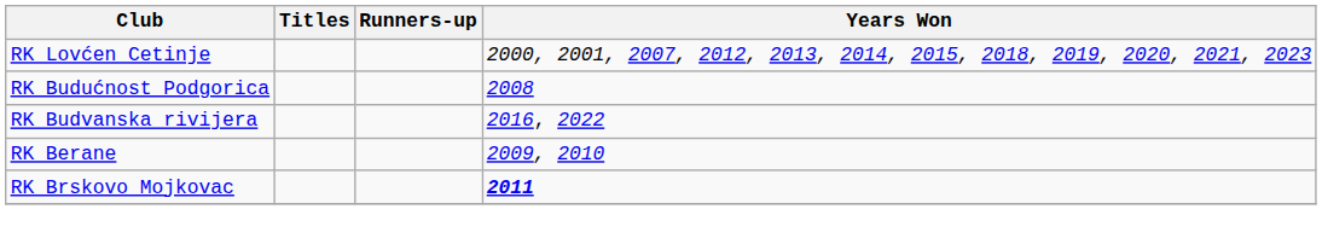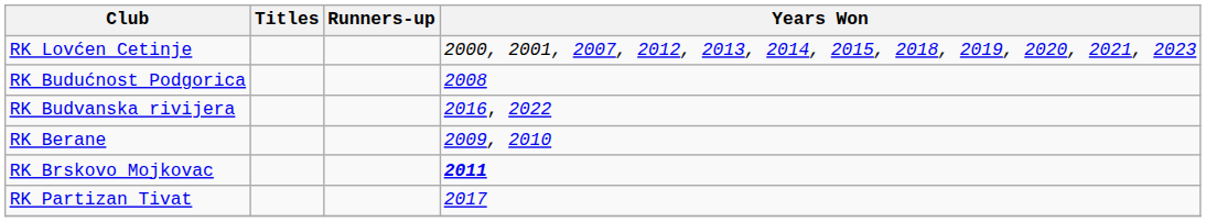+ row: RK Partizan Tivat | 2017
